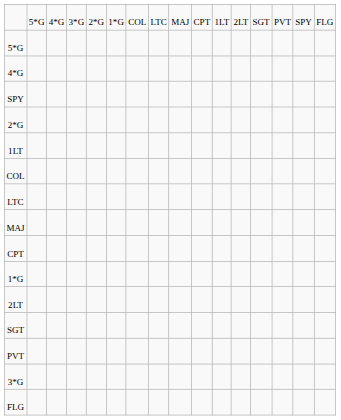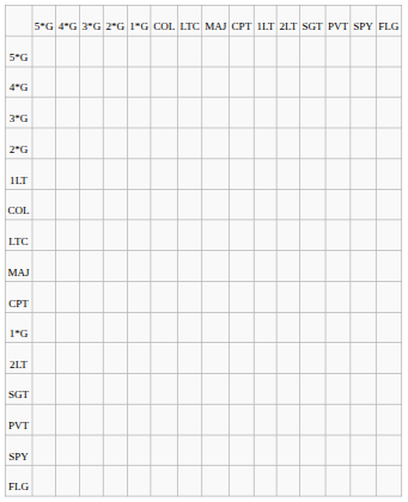row 4 | column 1: SPY -> 3*G
row 15 | column 1: 3*G -> SPY
